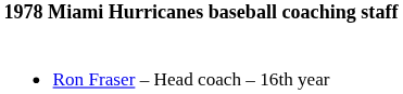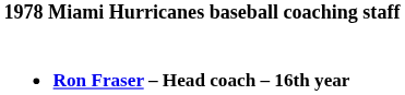Ron Fraser – Head coach – 16th year | column 1: normal -> bold
